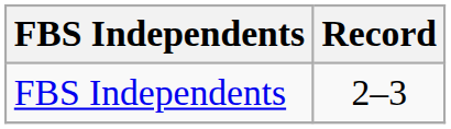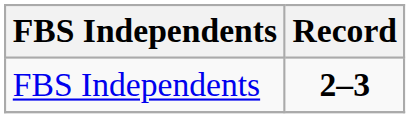row 2 | Record: normal -> bold
